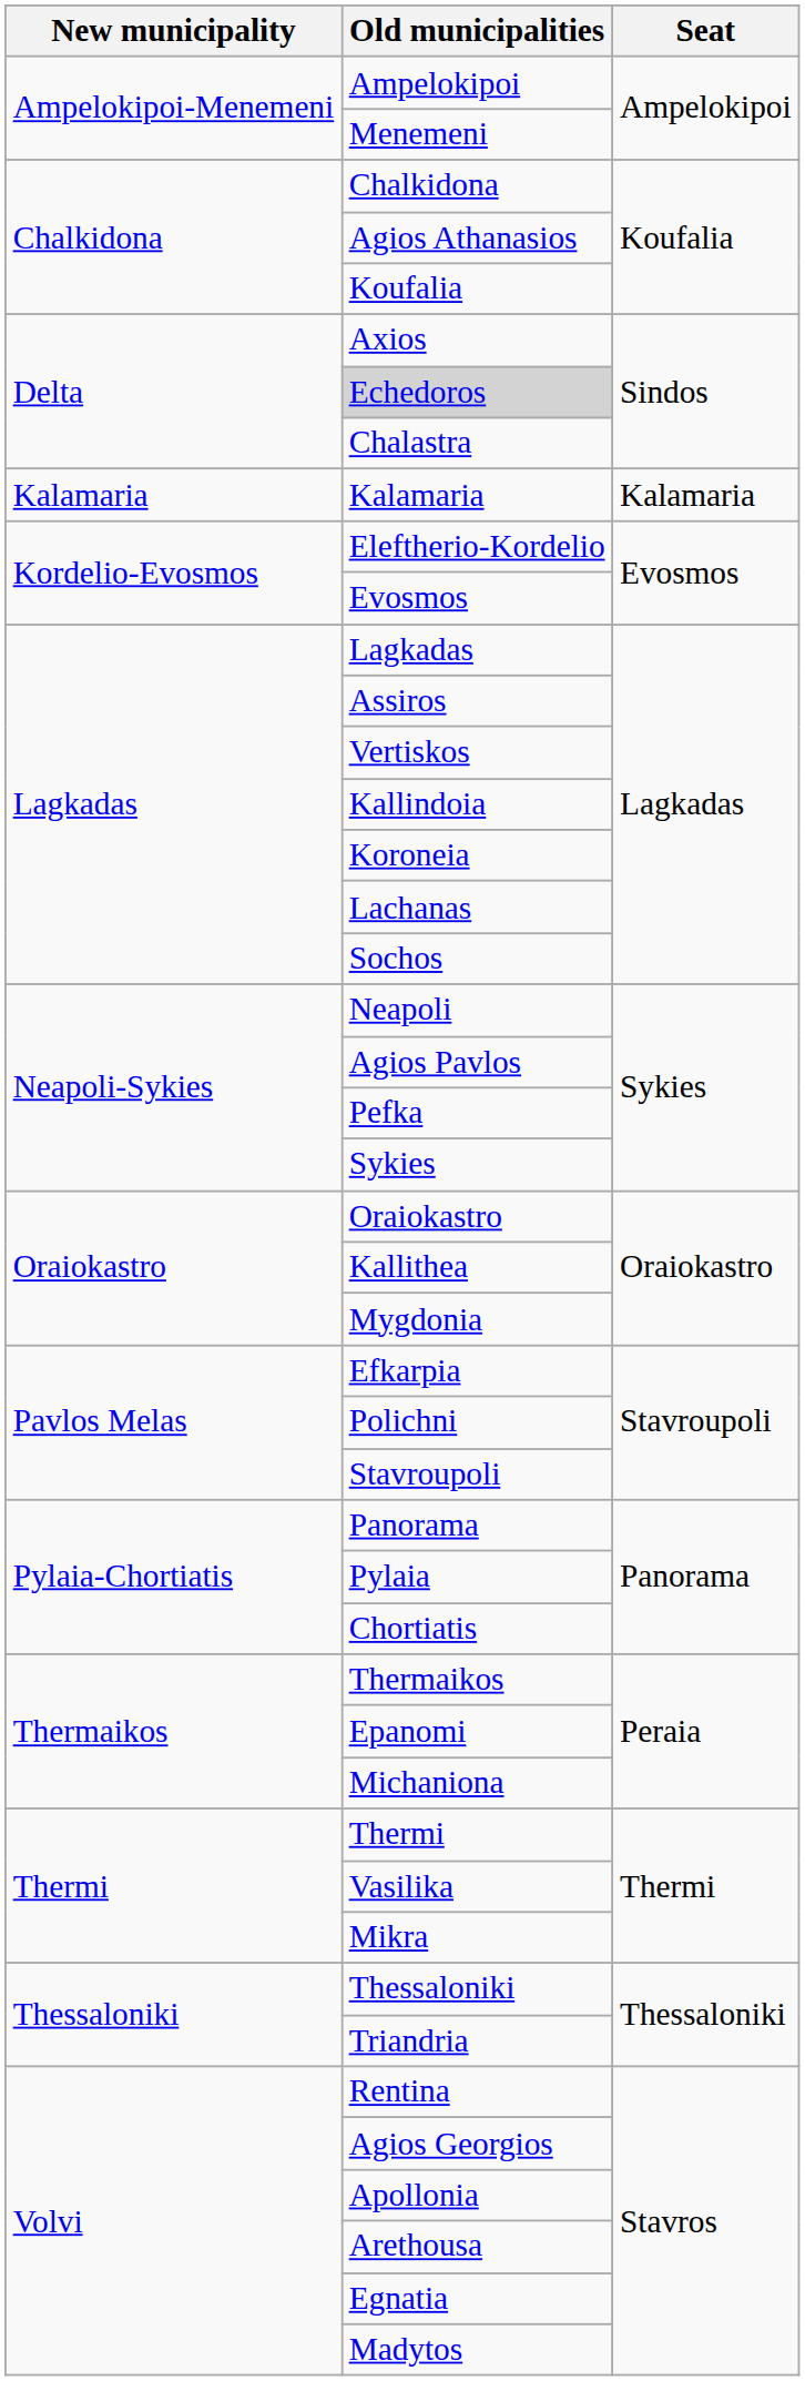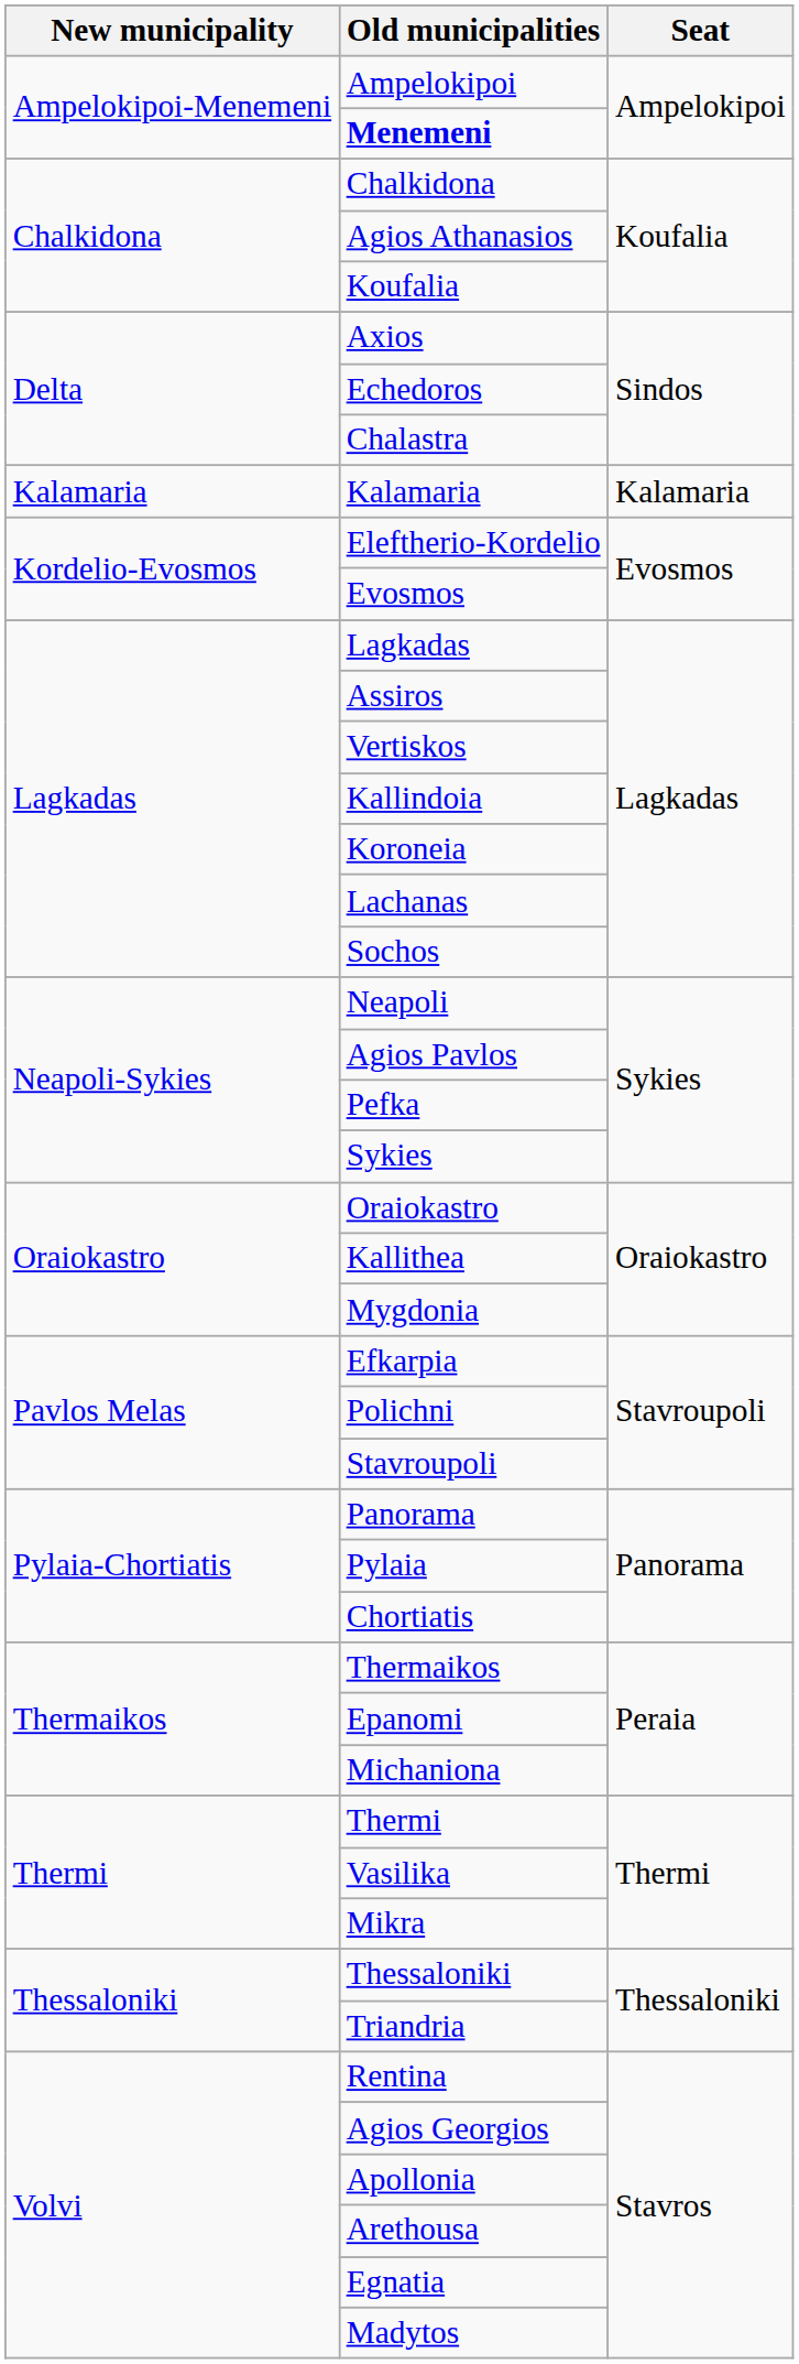Menemeni | Old municipalities: normal -> bold
Echedoros | Old municipalities: lightgrey background -> no background
